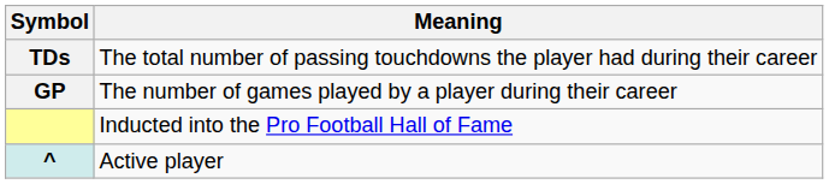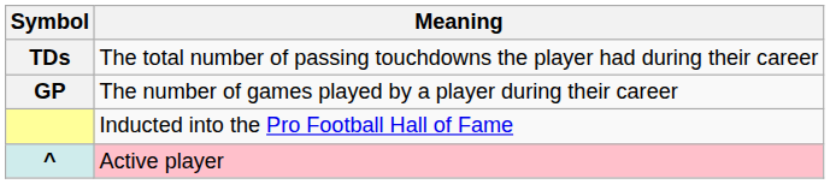^ | Meaning: no background -> pink background
